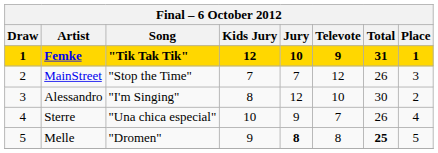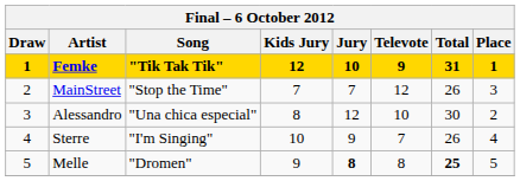Alessandro | Song: "I'm Singing" -> "Una chica especial"
Sterre | Song: "Una chica especial" -> "I'm Singing"
